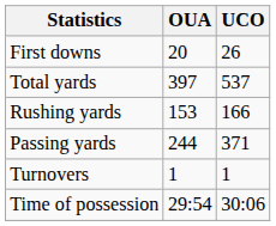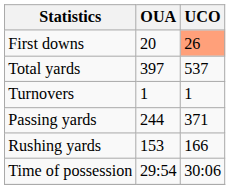First downs | UCO: no background -> lightsalmon background
rows swapped: Rushing yards <-> Turnovers
